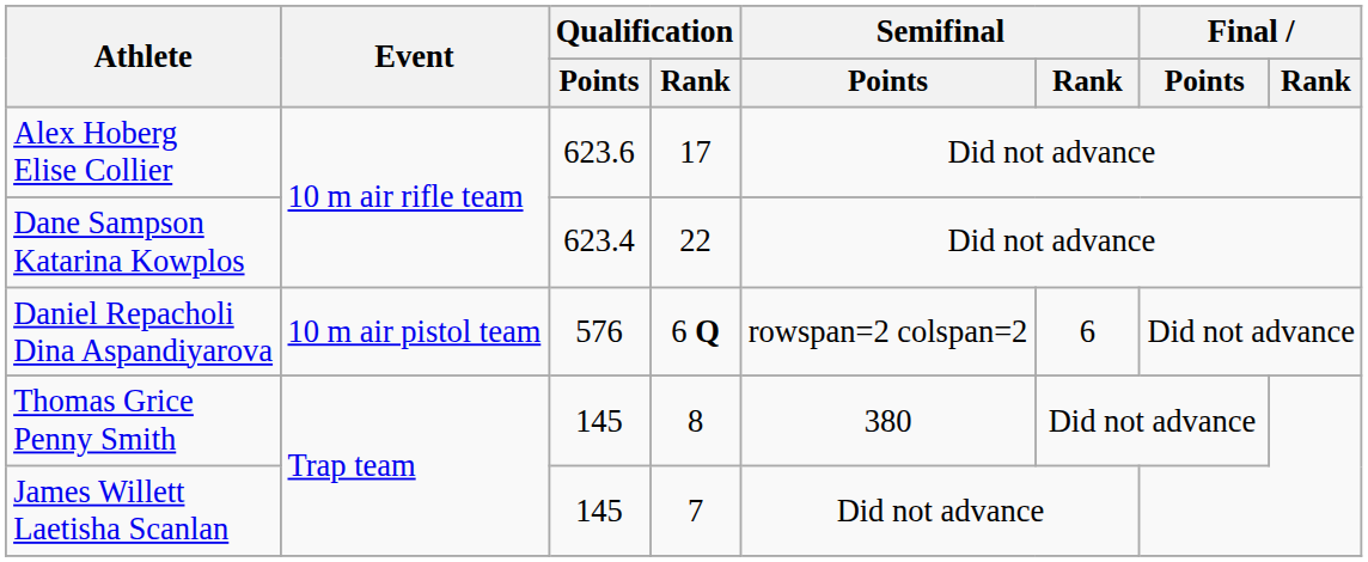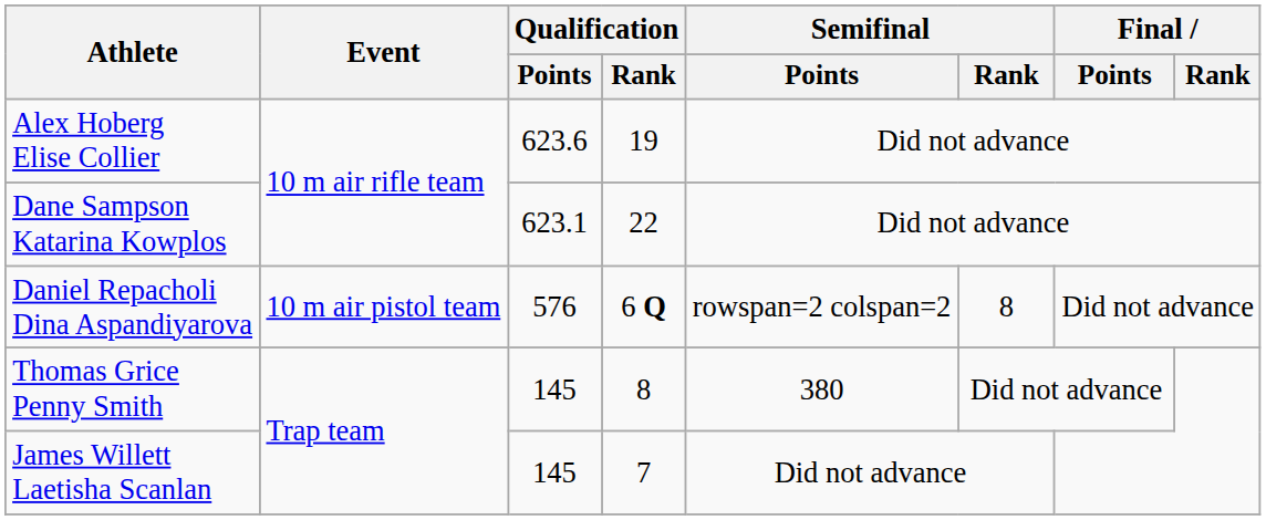Alex Hoberg Elise Collier | Qualification / Rank: 17 -> 19
Dane Sampson Katarina Kowplos | Qualification / Points: 623.4 -> 623.1
Daniel Repacholi Dina Aspandiyarova | Semifinal / Rank: 6 -> 8
